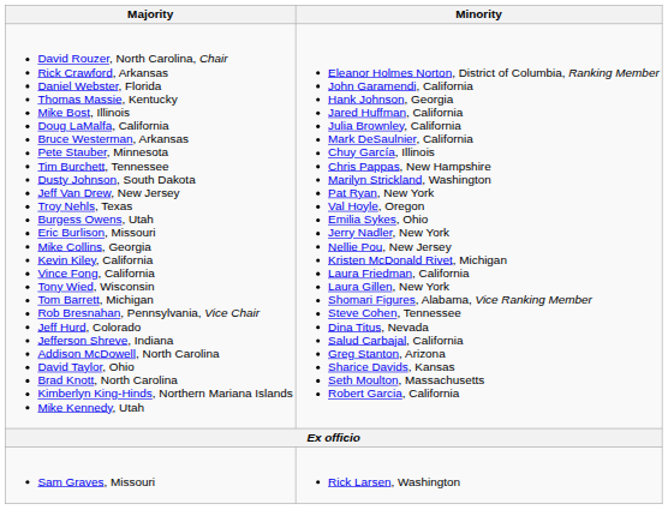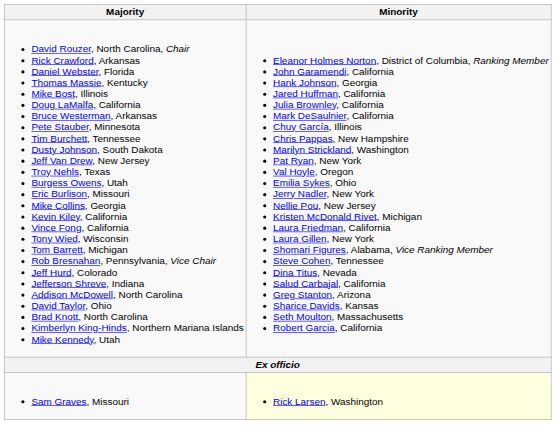Sam Graves, Missouri | Minority: no background -> lightyellow background
